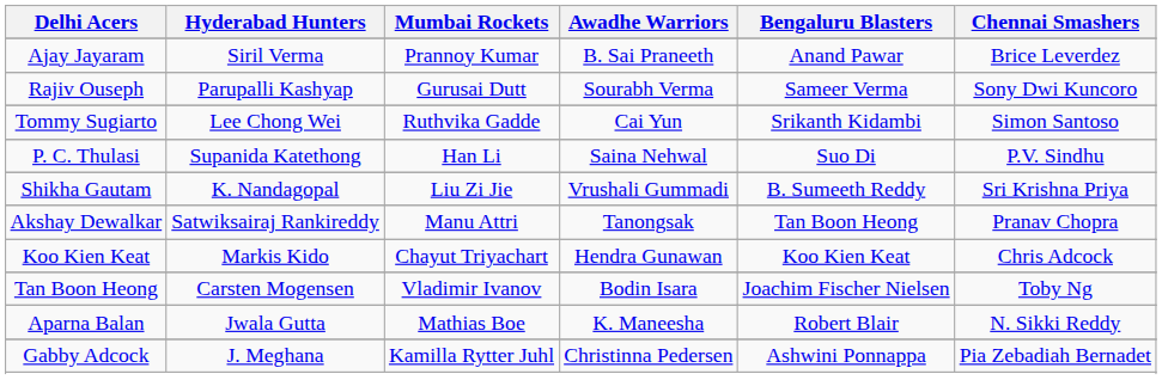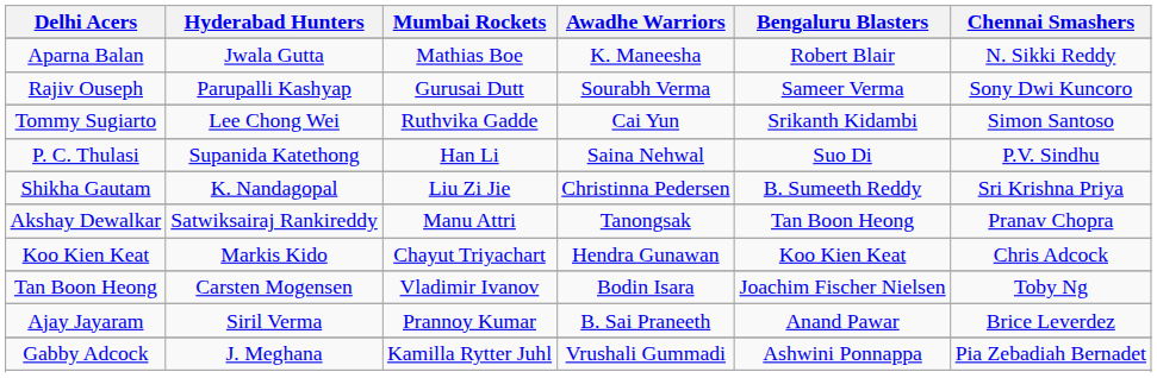rows swapped: Ajay Jayaram <-> Aparna Balan
Shikha Gautam | Awadhe Warriors: Vrushali Gummadi -> Christinna Pedersen
Gabby Adcock | Awadhe Warriors: Christinna Pedersen -> Vrushali Gummadi
